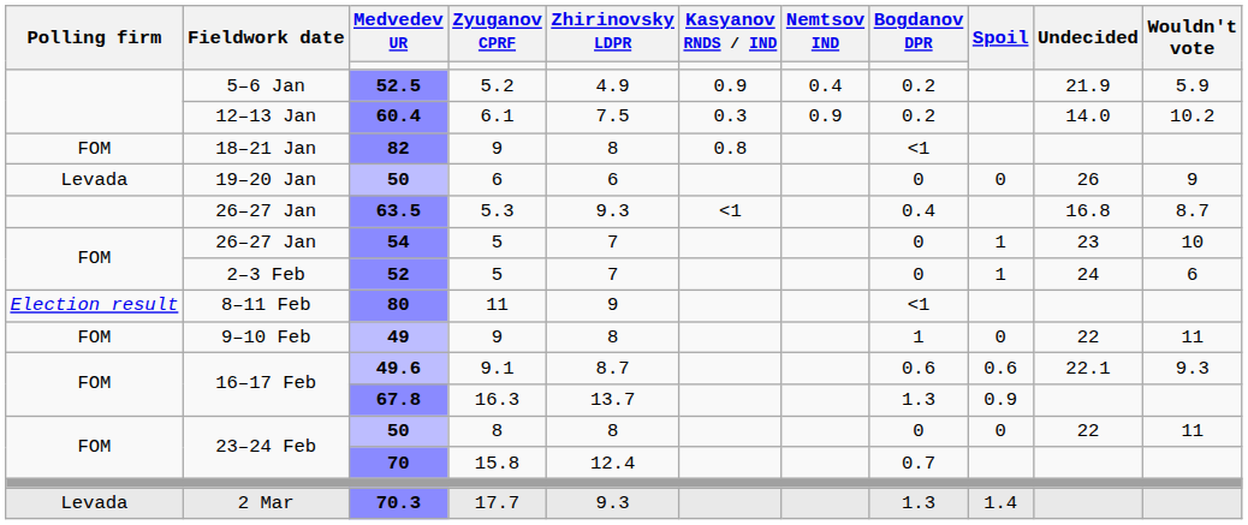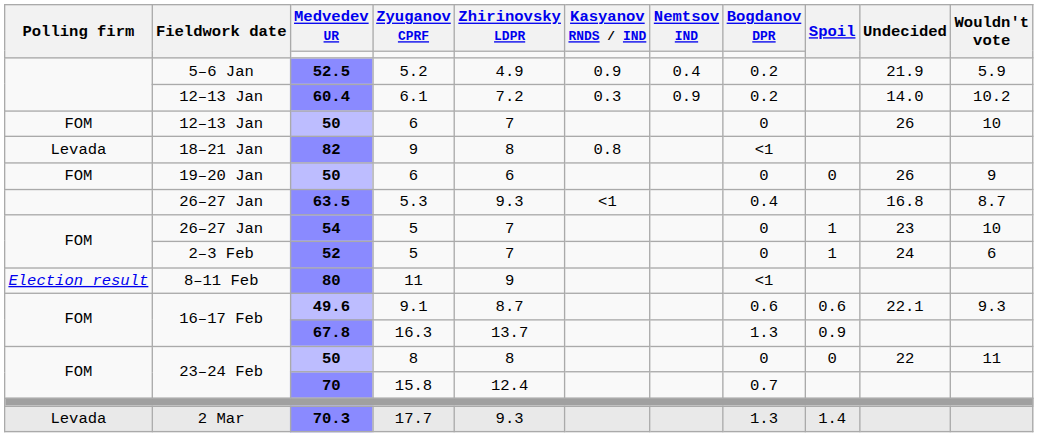60.4 | Zhirinovsky LDPR: 7.5 -> 7.2
+ row: FOM | 12–13 Jan | 50 | 6 | 7 | 0 | 26 | 10
82 | Polling firm: FOM -> Levada
19–20 Jan / 50 | Polling firm: Levada -> FOM
- row: FOM | 9–10 Feb | 49 | 9 | 8 | 1 | 0 | 22 | 11
